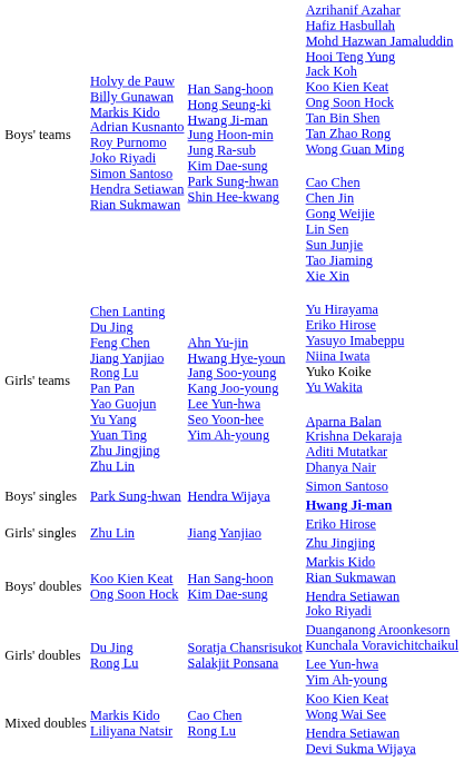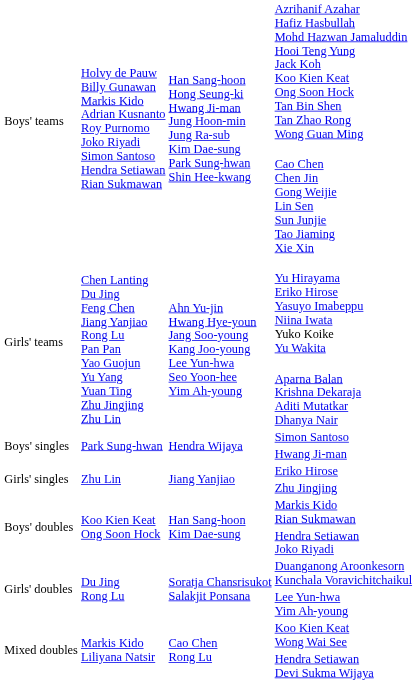Hwang Ji-man | column 4: bold -> normal
